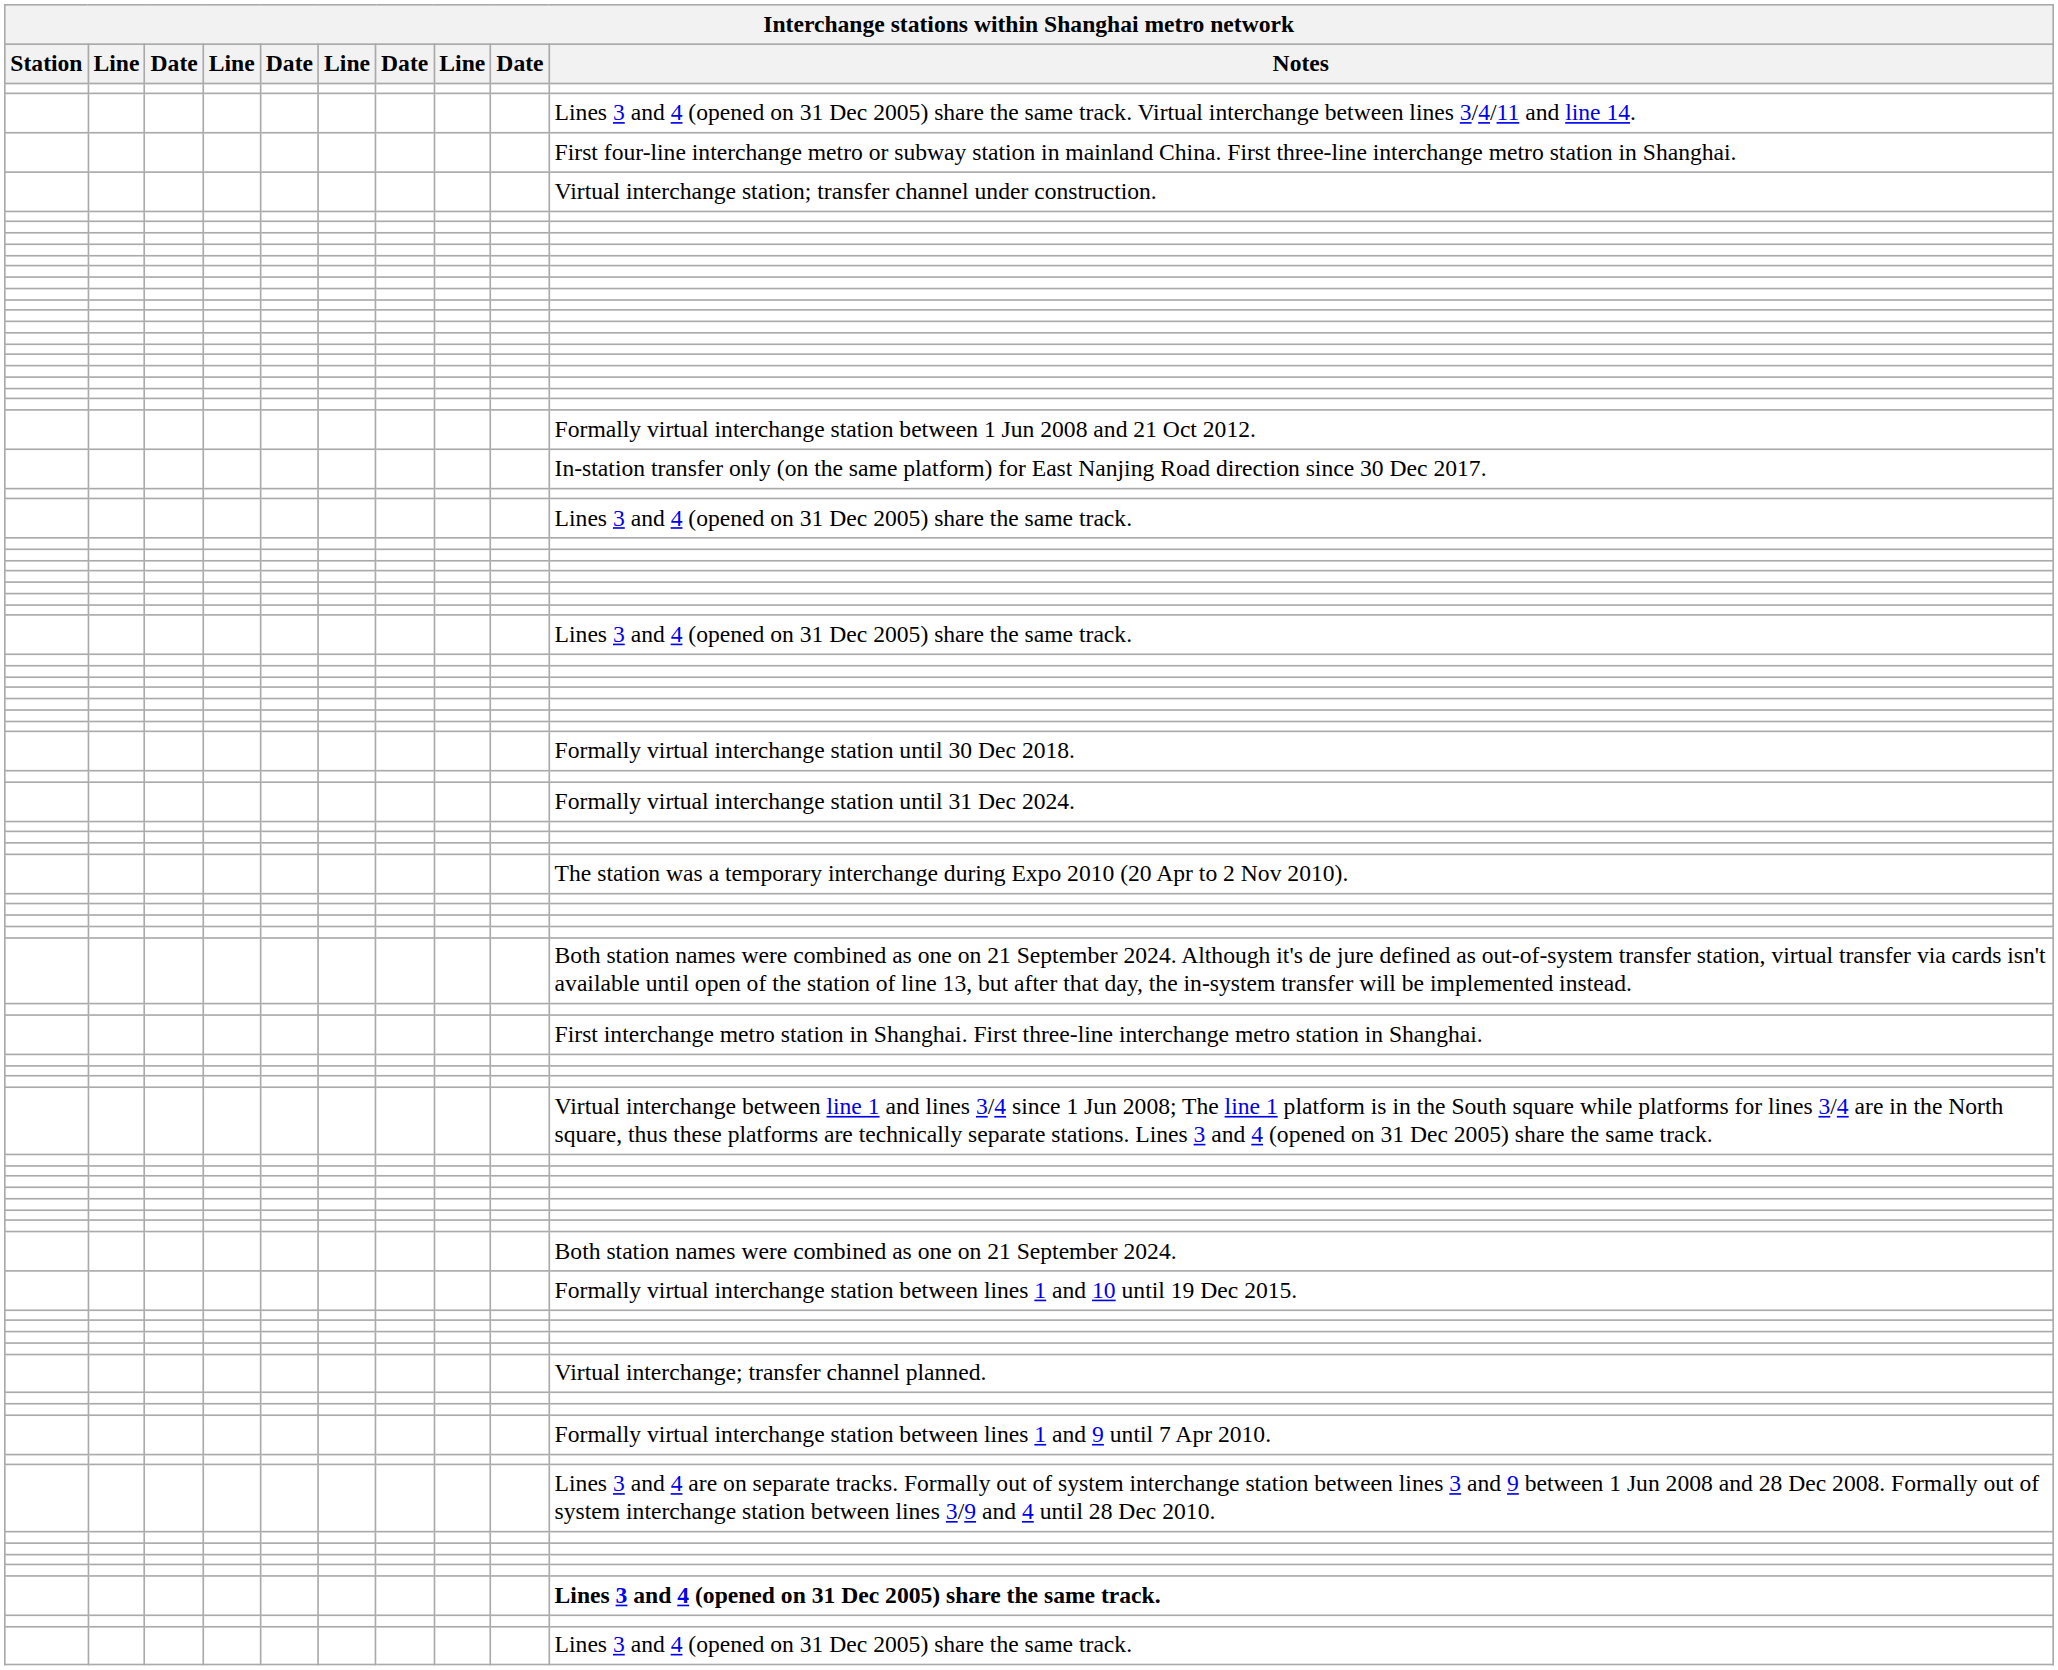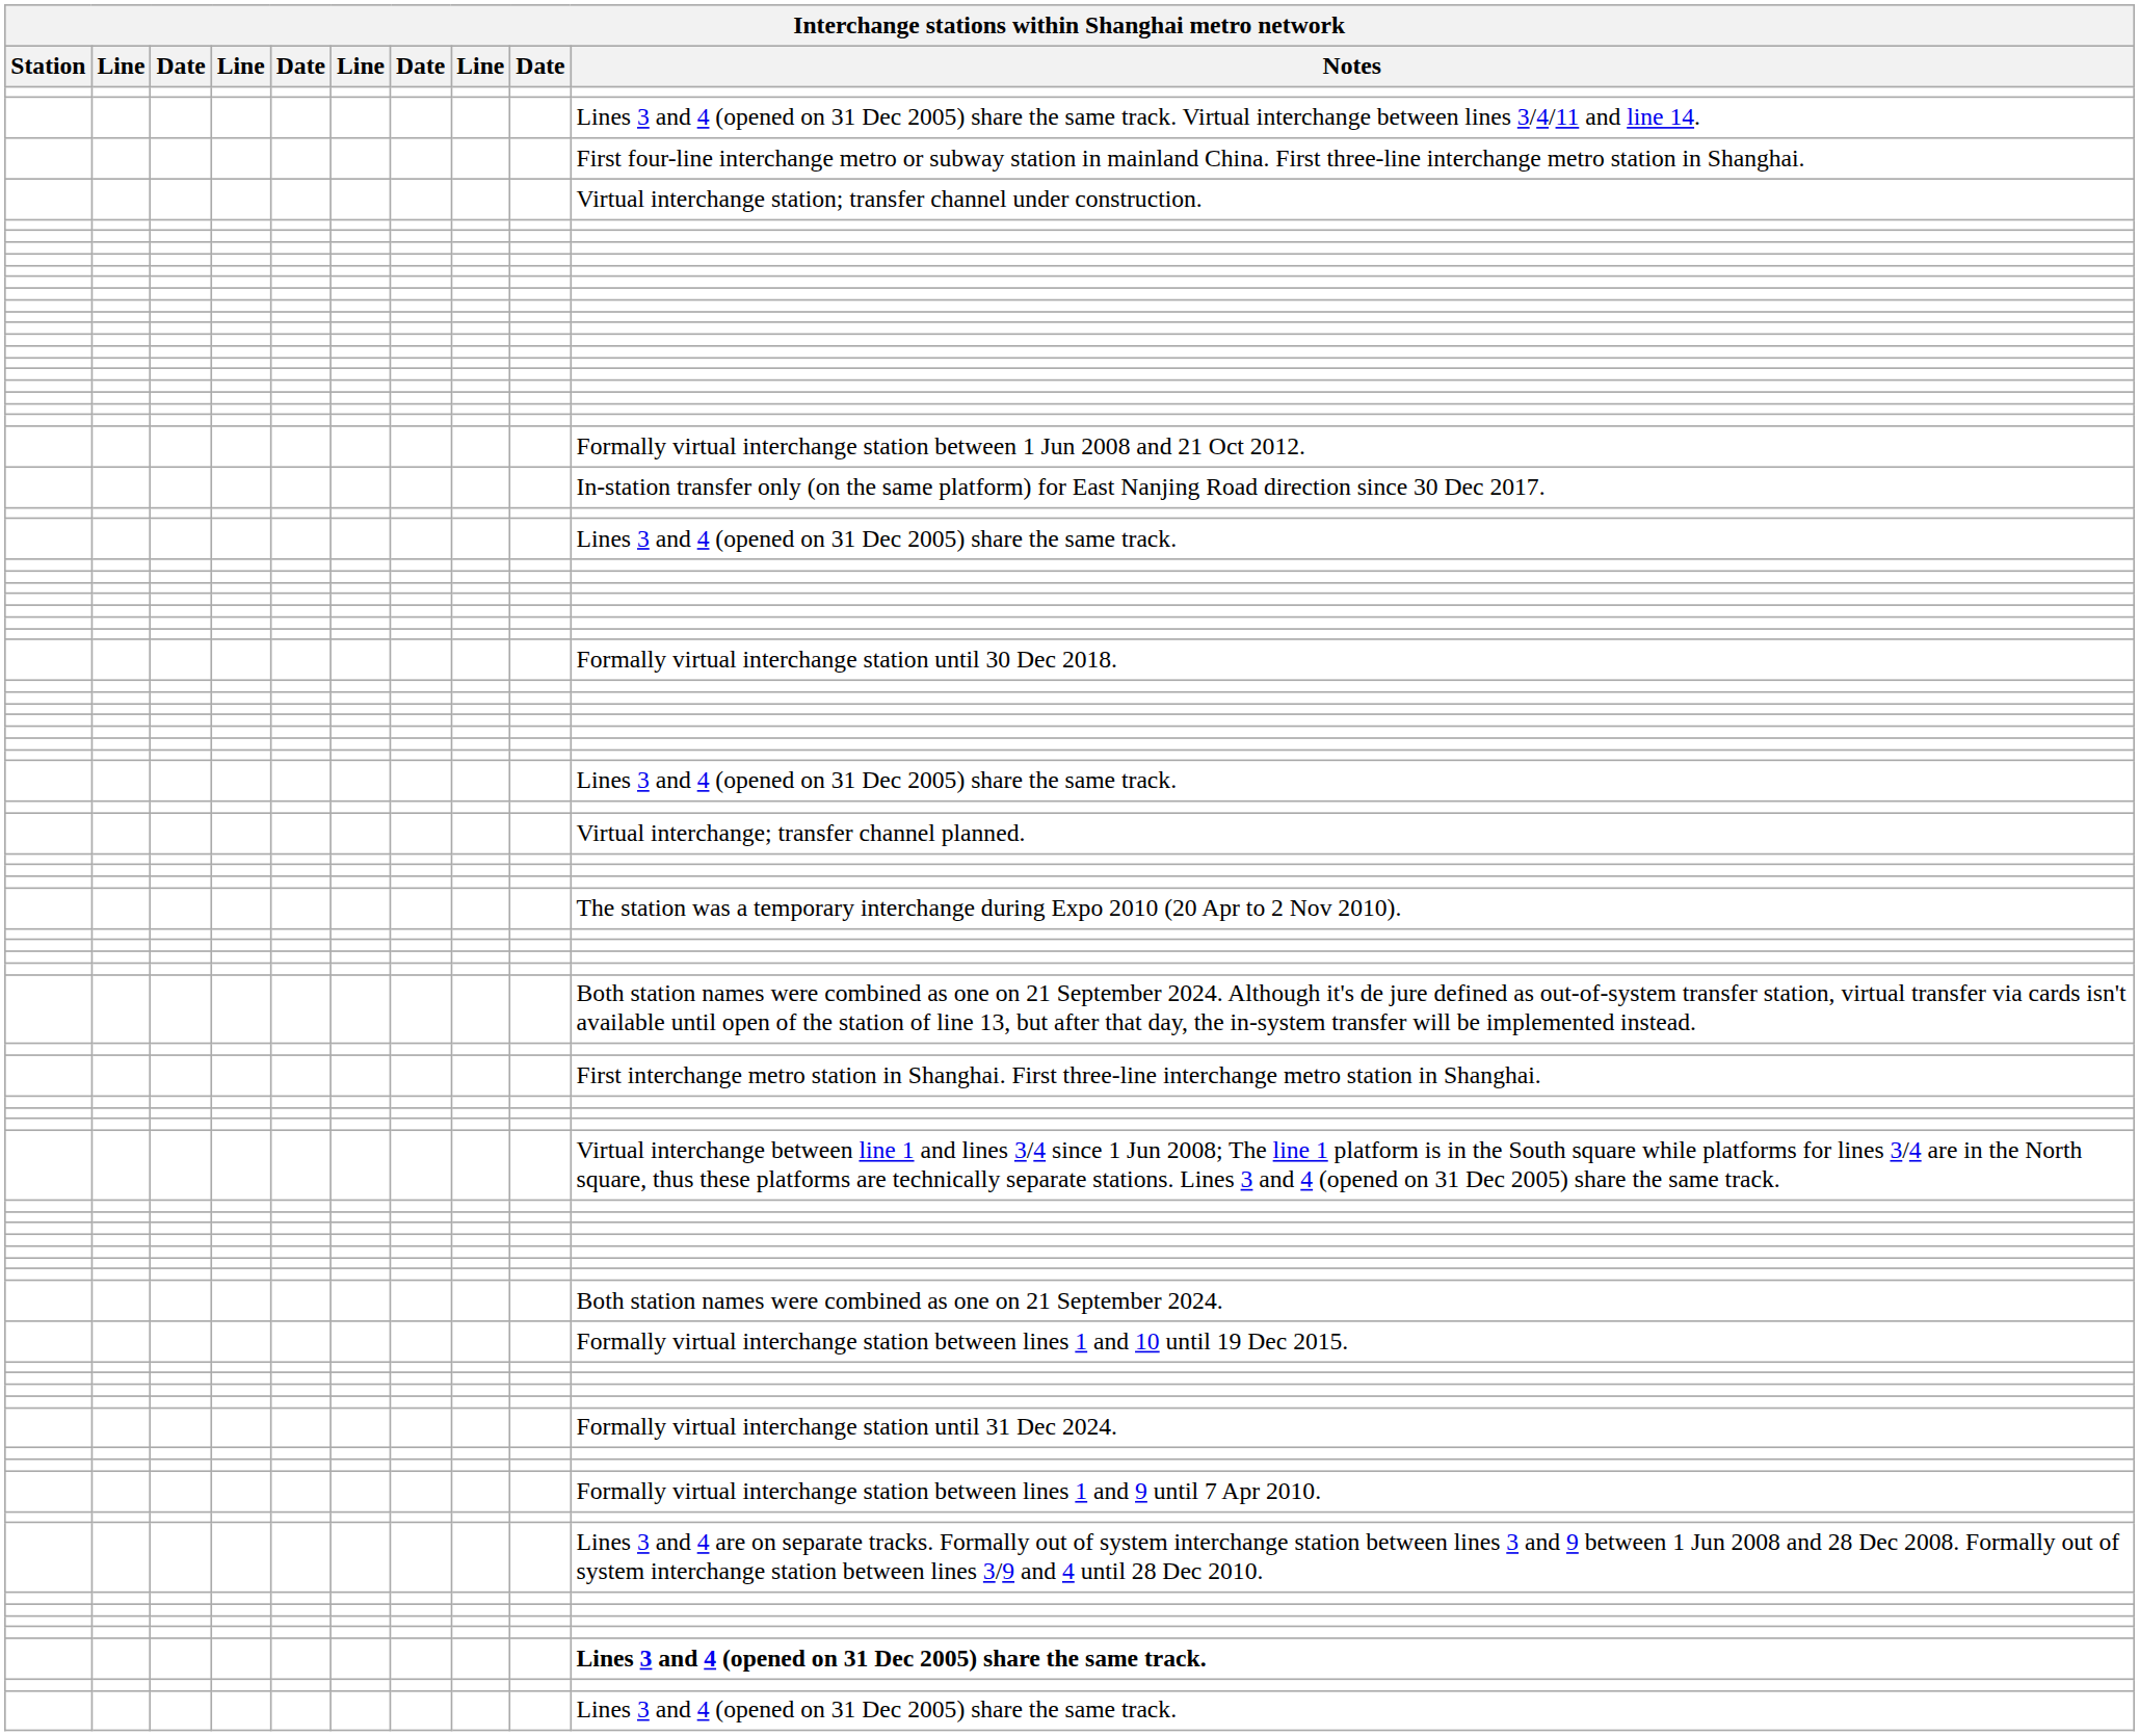row 36 | Notes: Lines 3 and 4 (opened on 31 Dec 2005) share the same track. -> Formally virtual interchange station until 30 Dec 2018.
row 44 | Notes: Formally virtual interchange station until 30 Dec 2018. -> Lines 3 and 4 (opened on 31 Dec 2005) share the same track.
row 46 | Notes: Formally virtual interchange station until 31 Dec 2024. -> Virtual interchange; transfer channel planned.
row 75 | Notes: Virtual interchange; transfer channel planned. -> Formally virtual interchange station until 31 Dec 2024.
